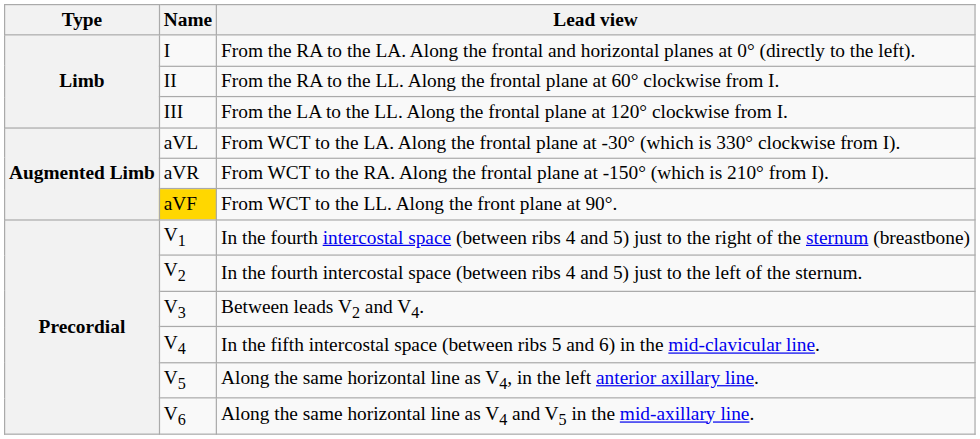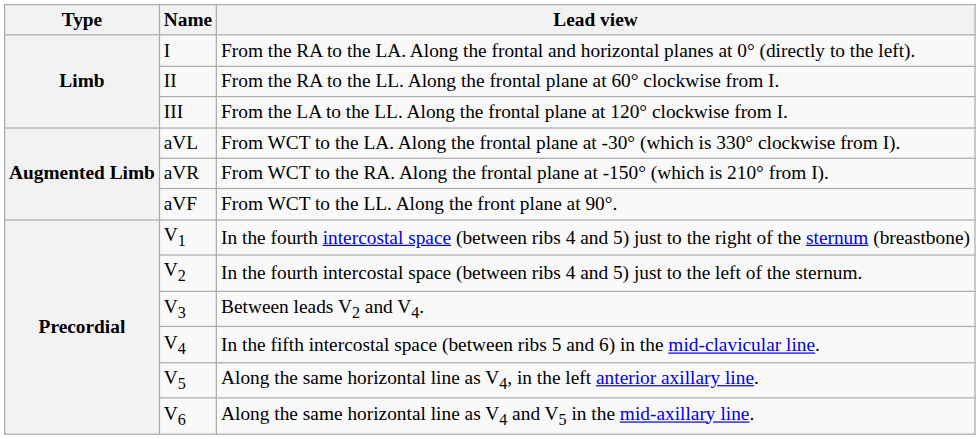From WCT to the LL. Along the front plane at 90°. | Name: gold background -> no background
